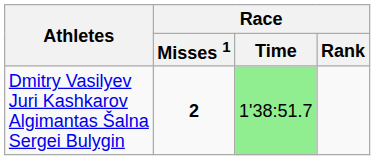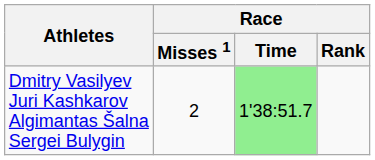row 3 | Race / Misses 1: bold -> normal
